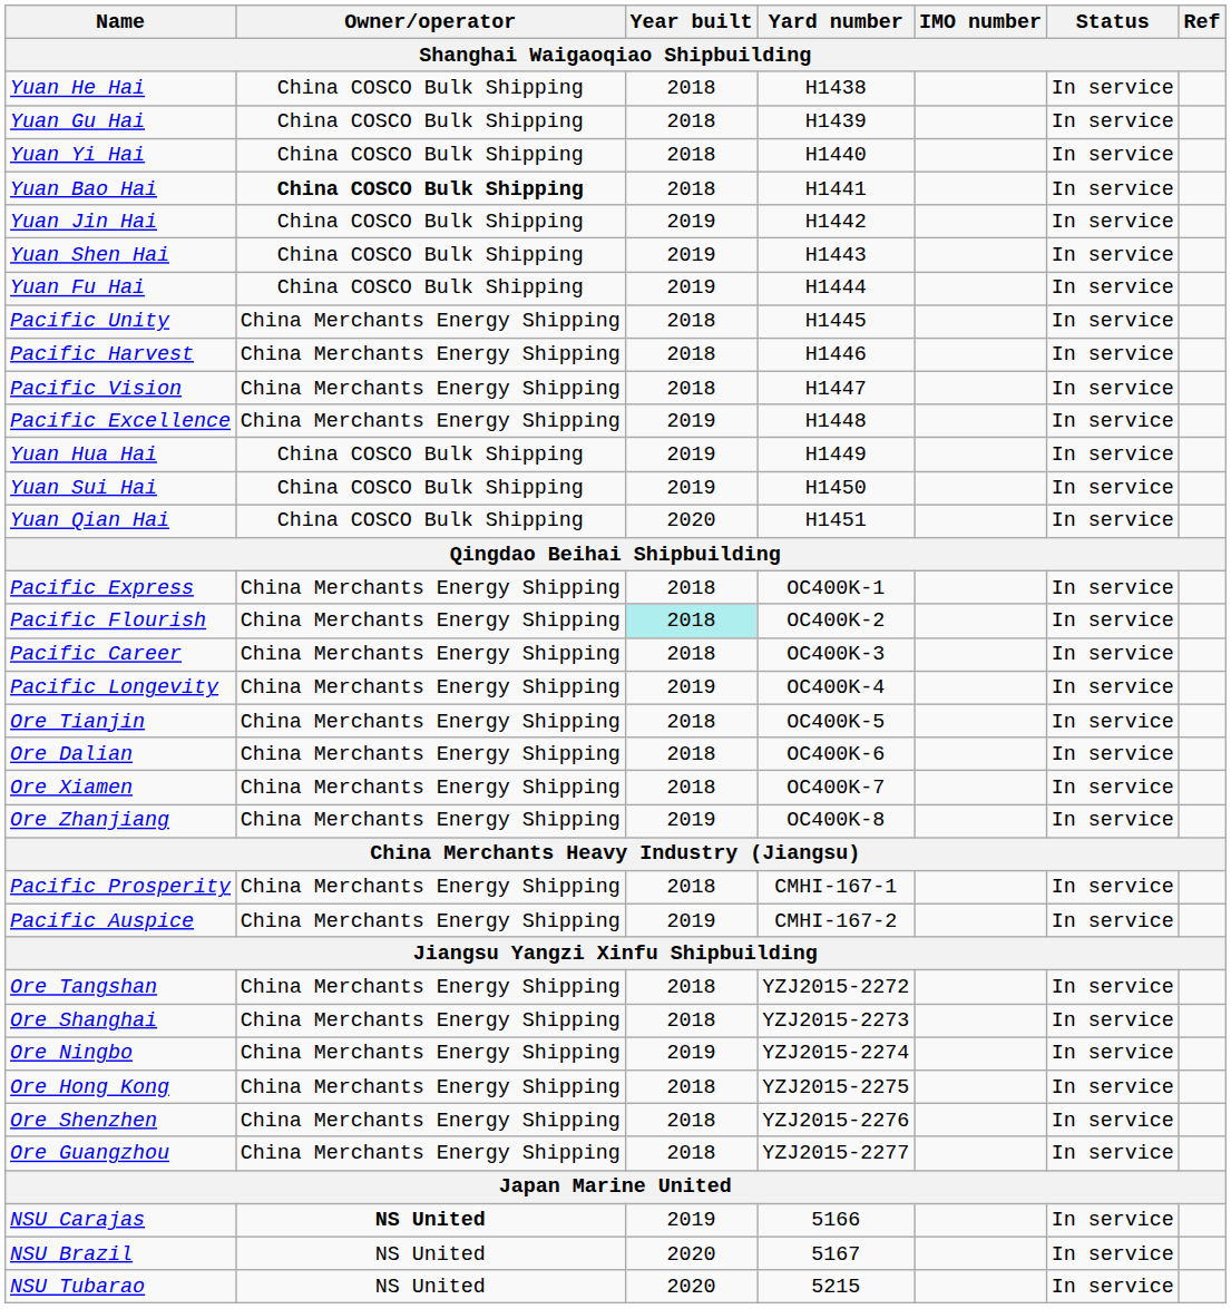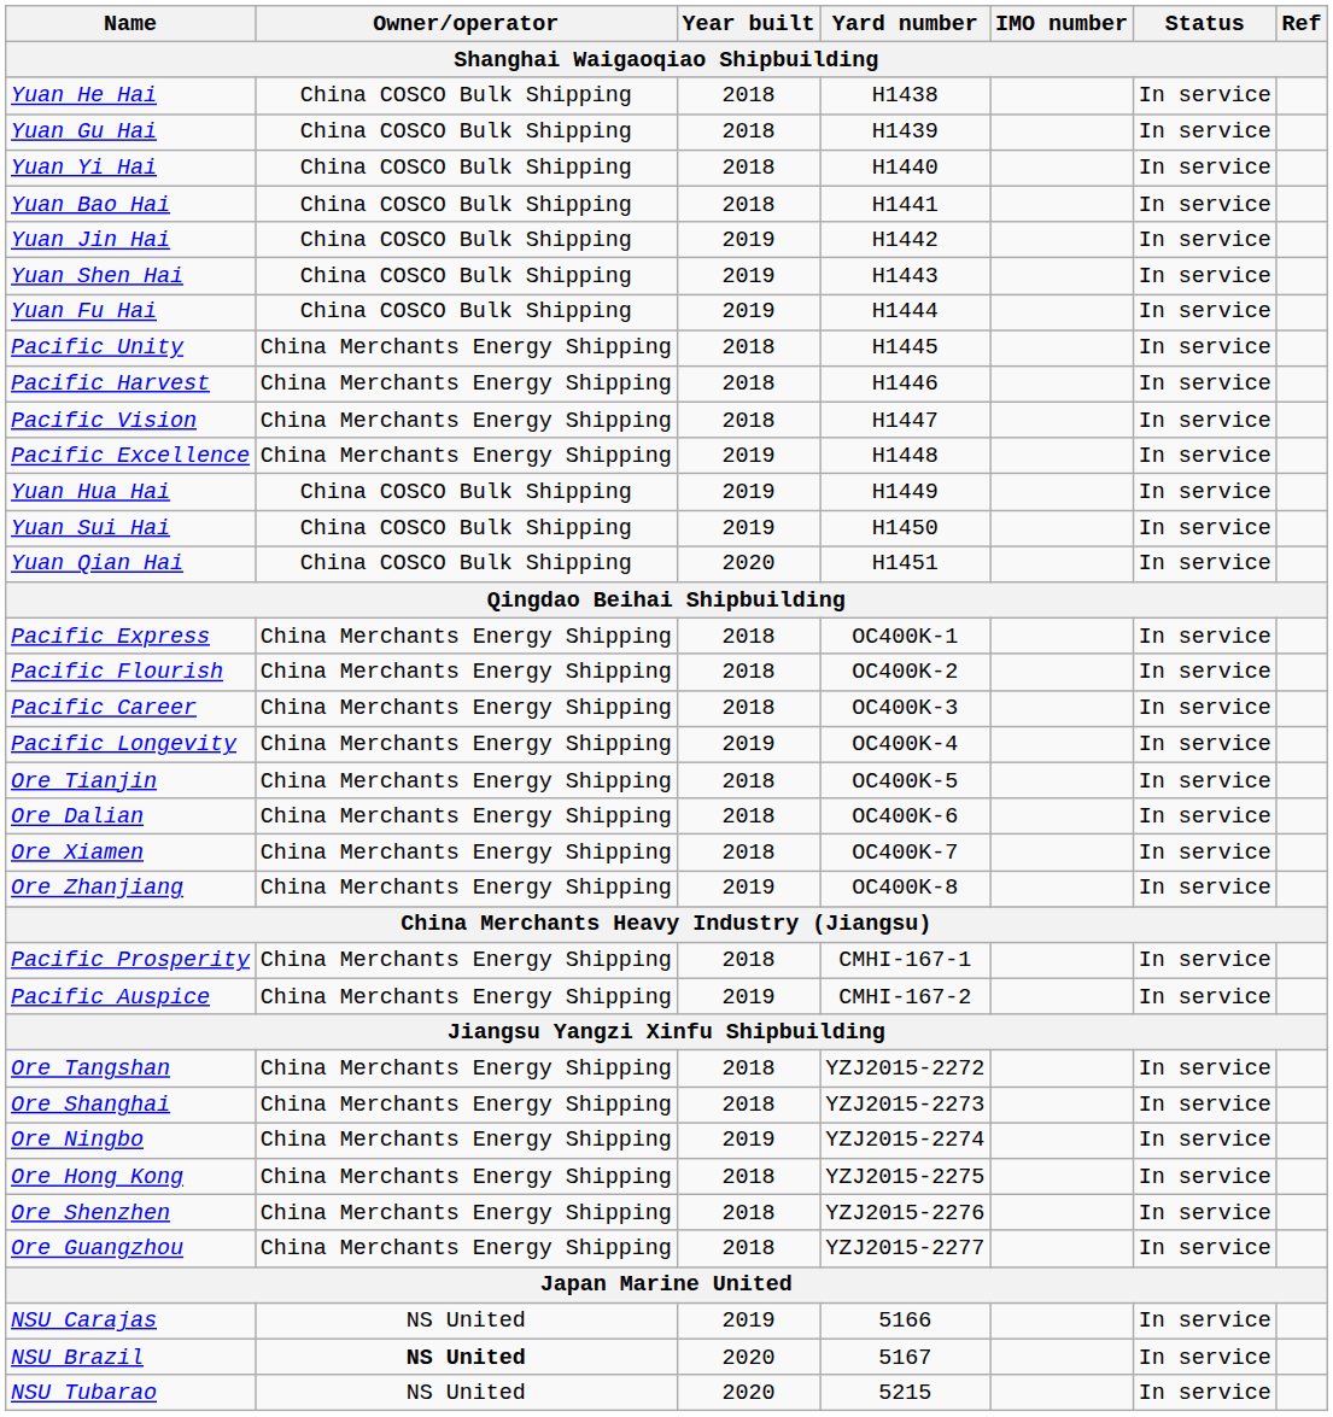Yuan Bao Hai | Owner/operator: bold -> normal
Pacific Flourish | Year built: paleturquoise background -> no background
NSU Carajas | Owner/operator: bold -> normal
NSU Brazil | Owner/operator: normal -> bold
